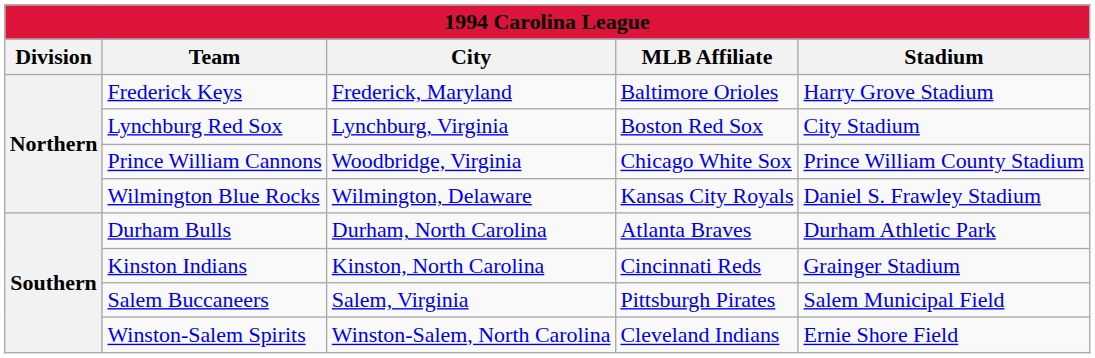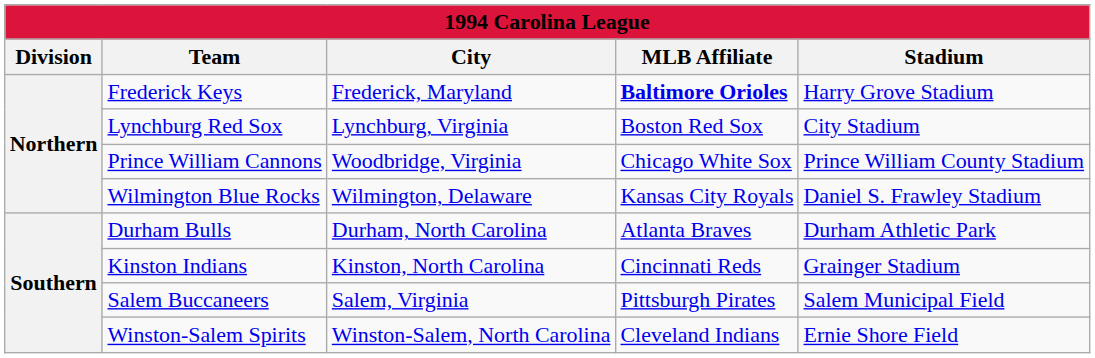Frederick Keys | MLB Affiliate: normal -> bold
